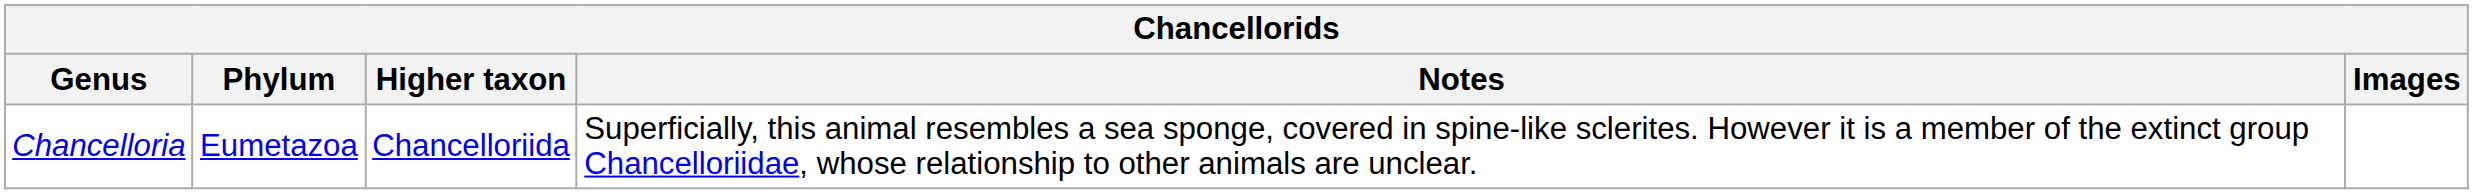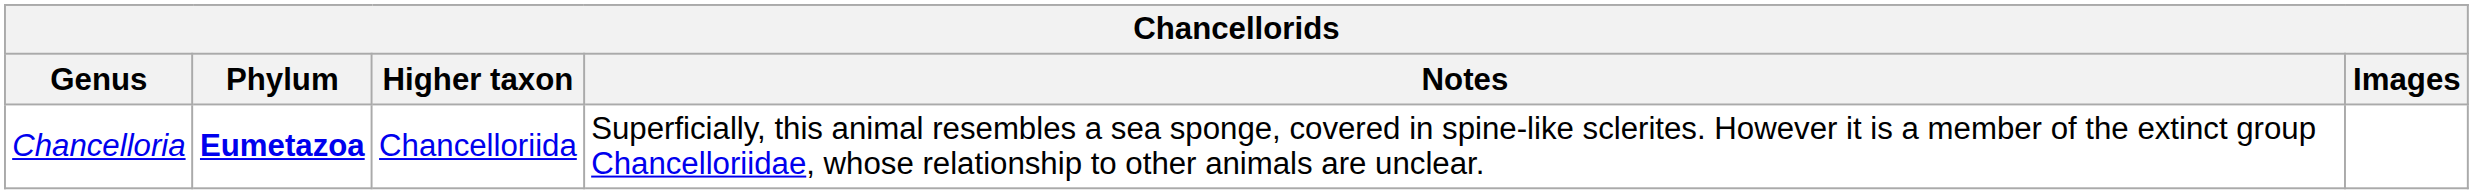Chancelloria | Phylum: normal -> bold
